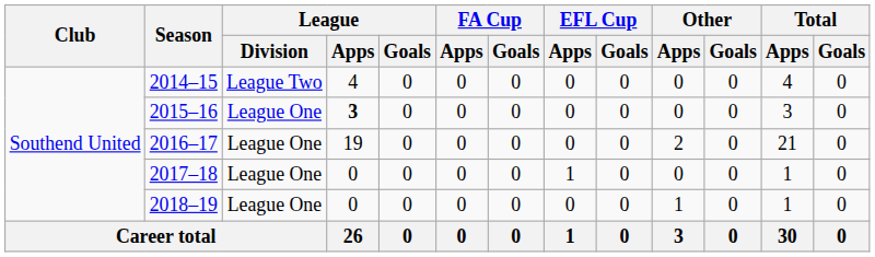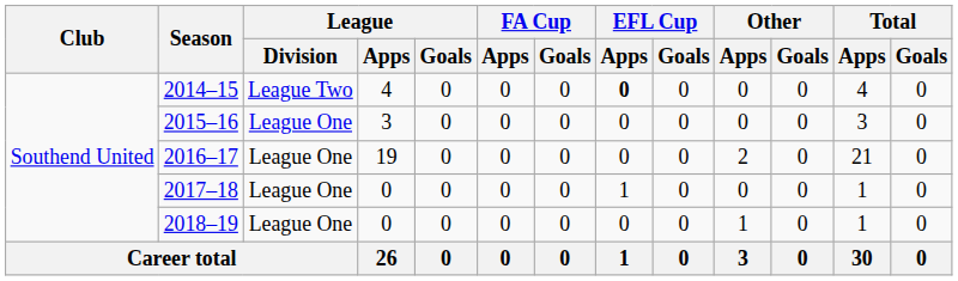2014–15 | EFL Cup / Apps: normal -> bold
2015–16 | League / Apps: bold -> normal
